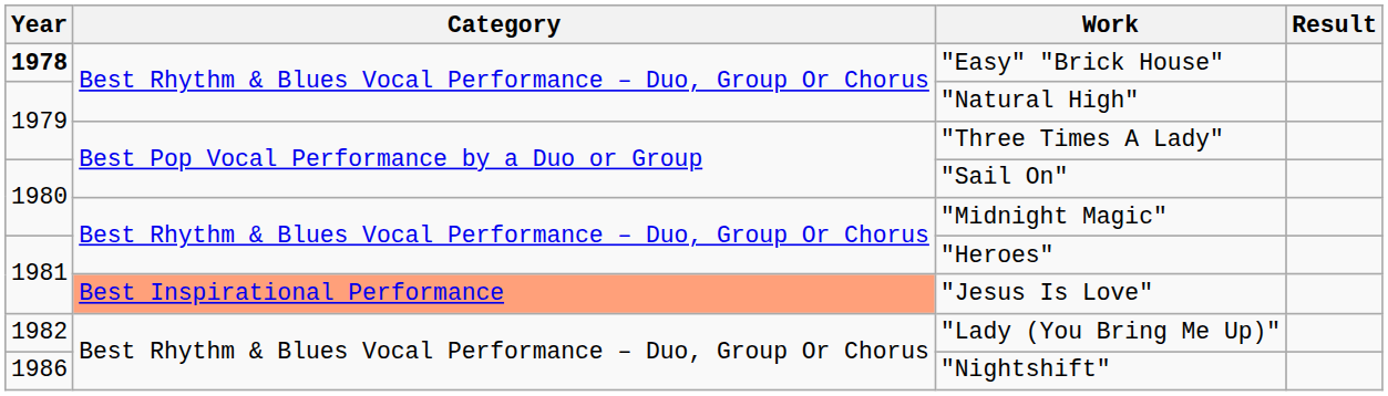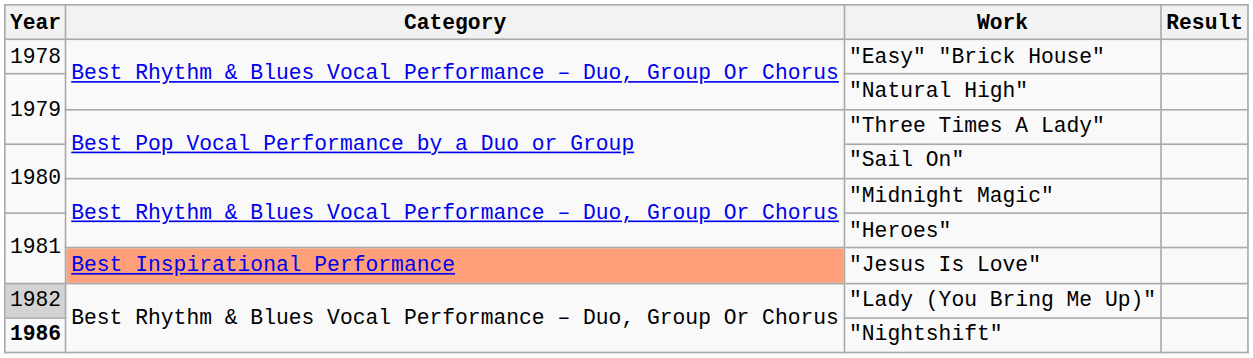"Easy" "Brick House" | Year: bold -> normal
"Lady (You Bring Me Up)" | Year: no background -> lightgrey background
"Nightshift" | Year: normal -> bold
